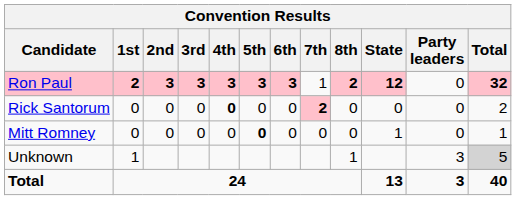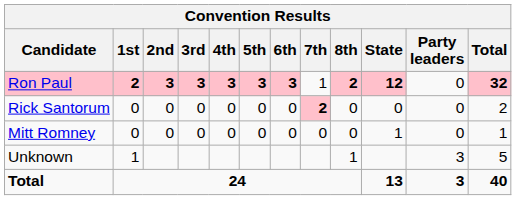Rick Santorum | 4th: bold -> normal
Mitt Romney | 5th: bold -> normal
Unknown | Total: lightgrey background -> no background
